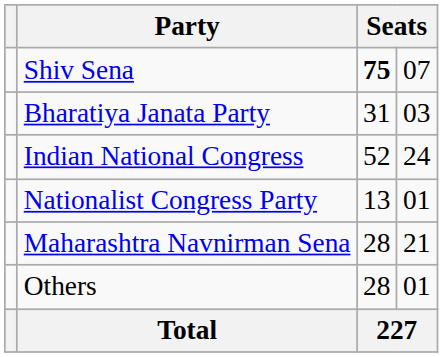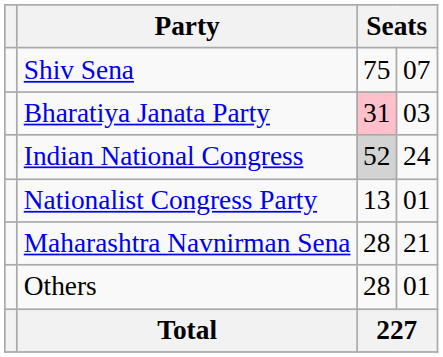Shiv Sena | column 3: bold -> normal
Bharatiya Janata Party | column 3: no background -> pink background
Indian National Congress | column 3: no background -> lightgrey background
